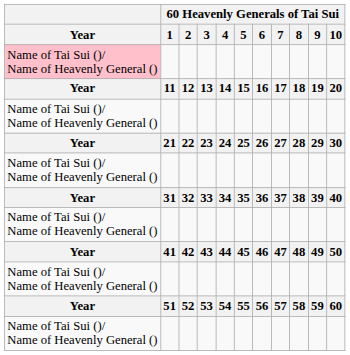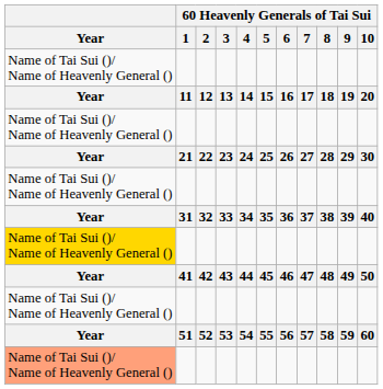row 3 | Year: pink background -> no background
row 9 | Year: no background -> gold background
row 13 | Year: no background -> lightsalmon background
